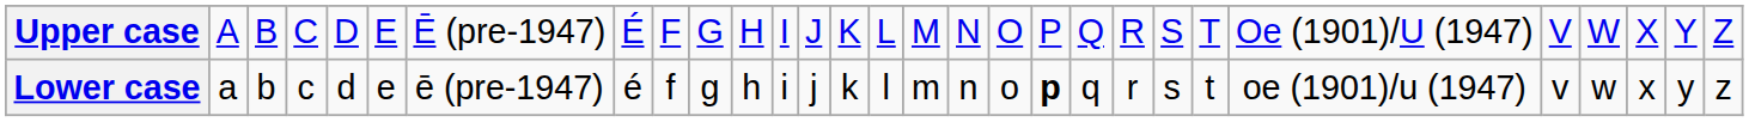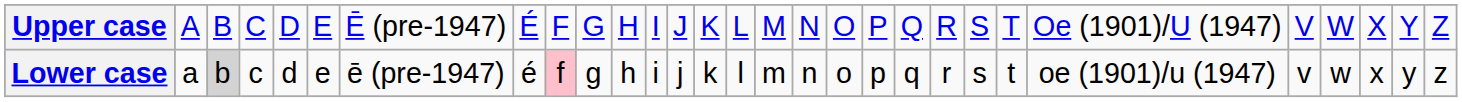Lower case | column 3: no background -> lightgrey background
Lower case | column 9: no background -> pink background
Lower case | column 19: bold -> normal
